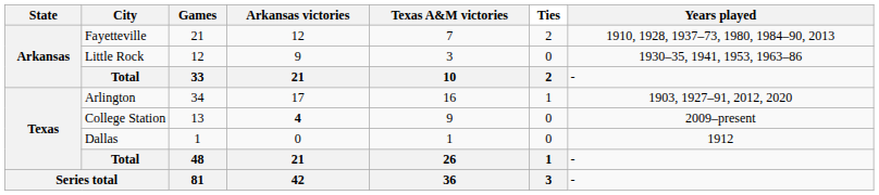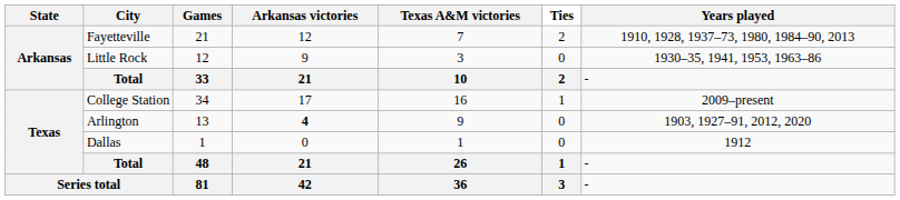34 | City: Arlington -> College Station
34 | Years played: 1903, 1927–91, 2012, 2020 -> 2009–present
13 | City: College Station -> Arlington
13 | Years played: 2009–present -> 1903, 1927–91, 2012, 2020
